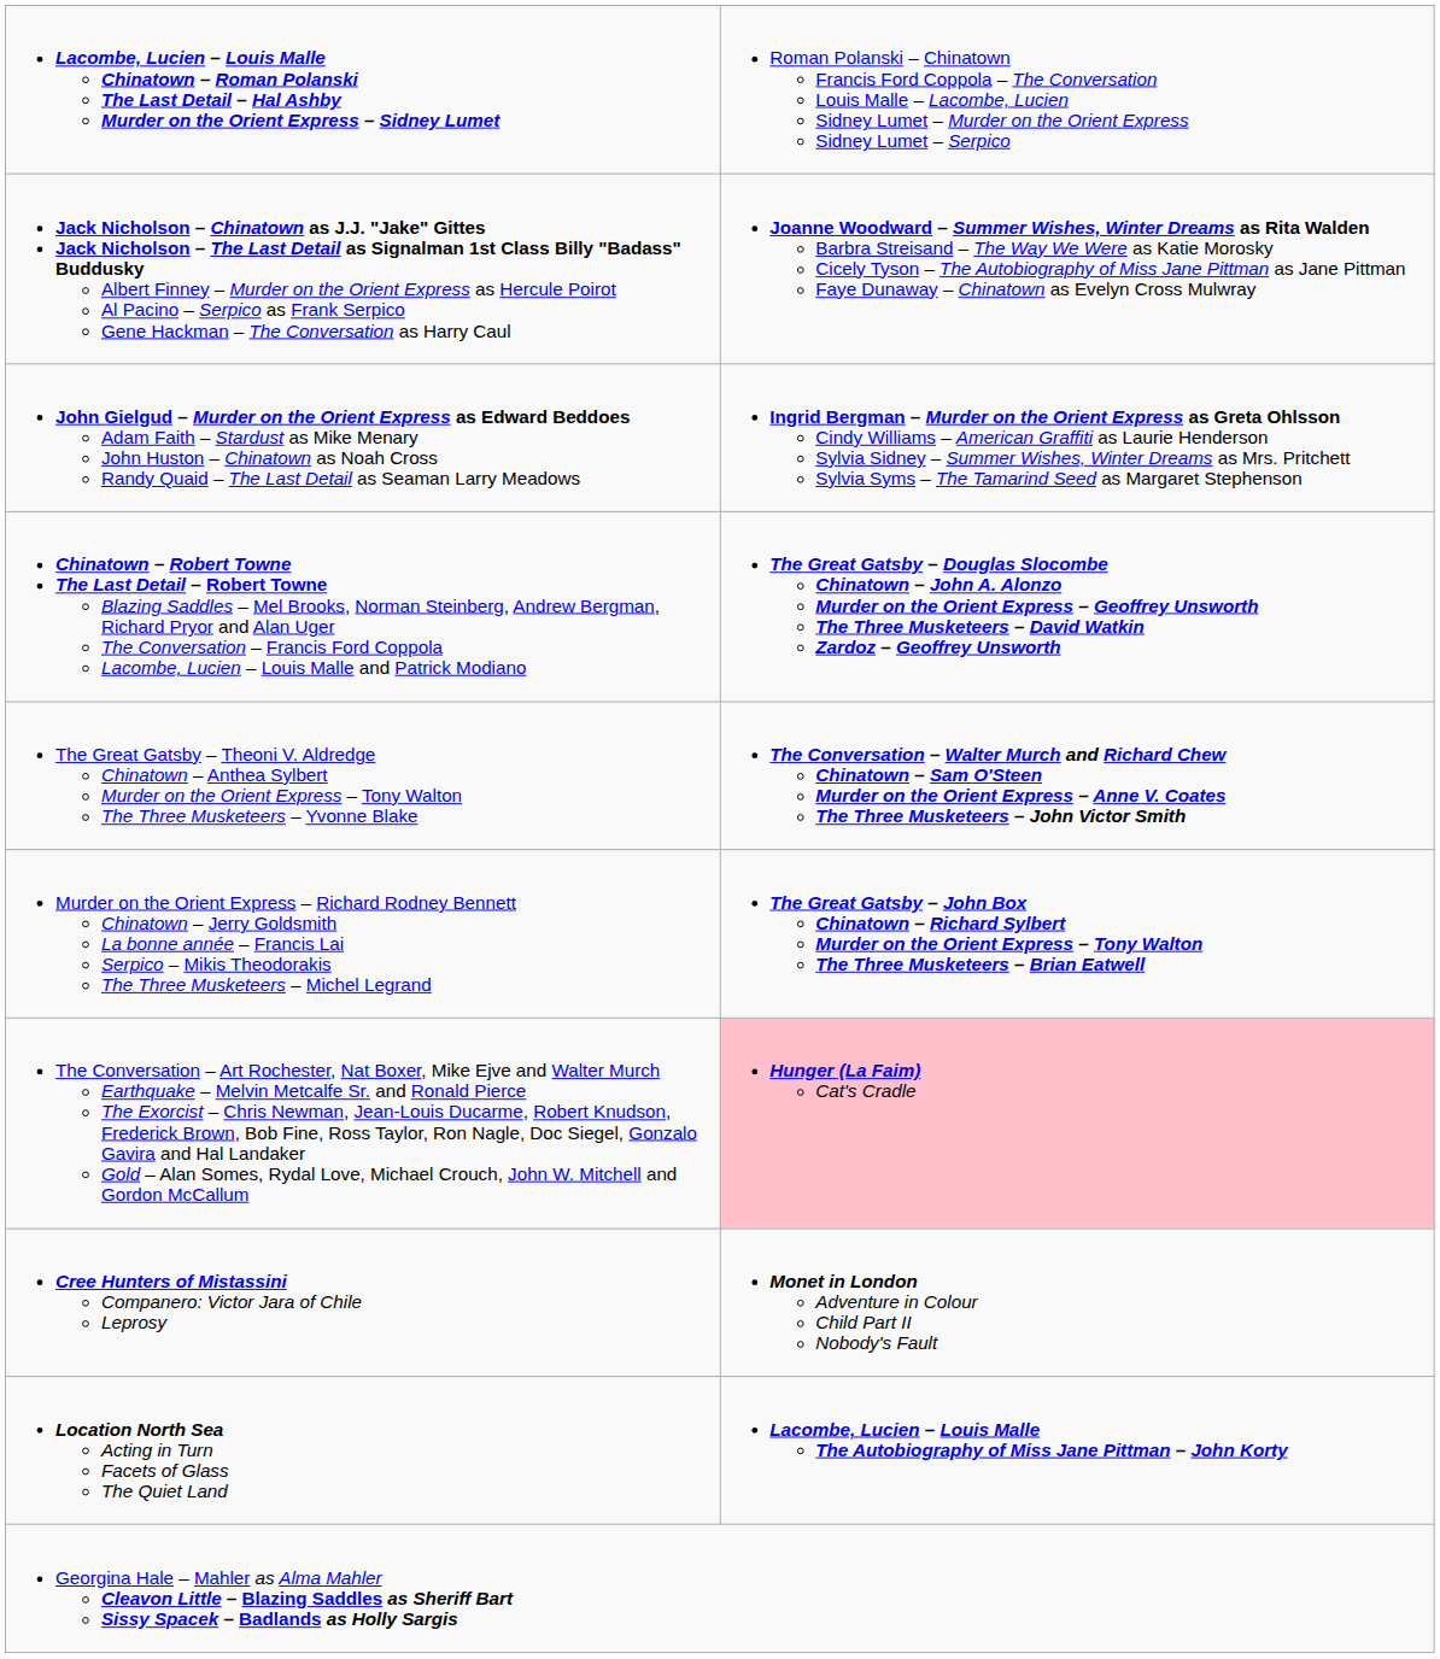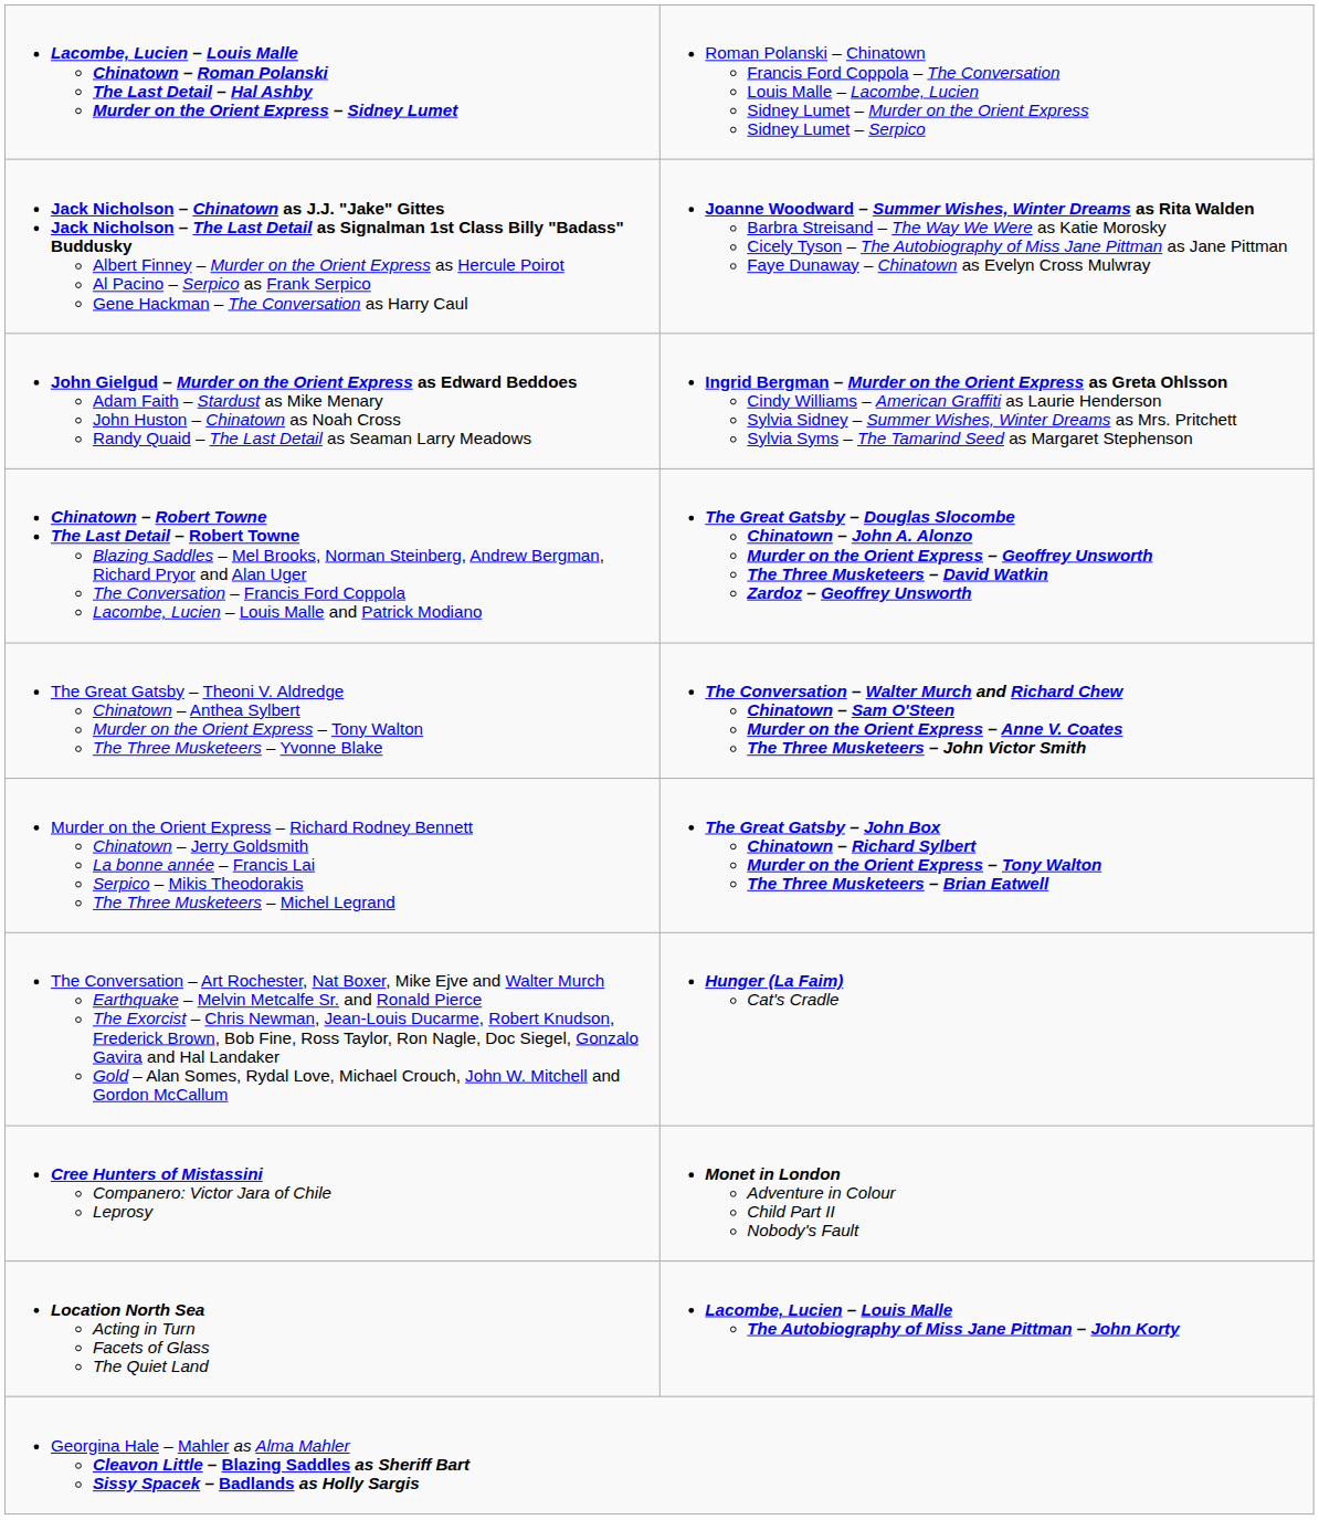row 7 | column 2: pink background -> no background
